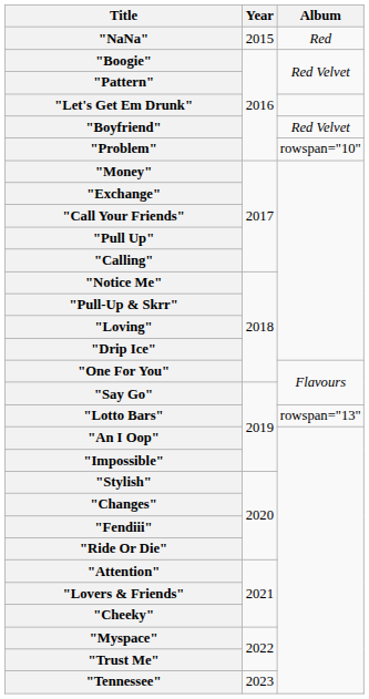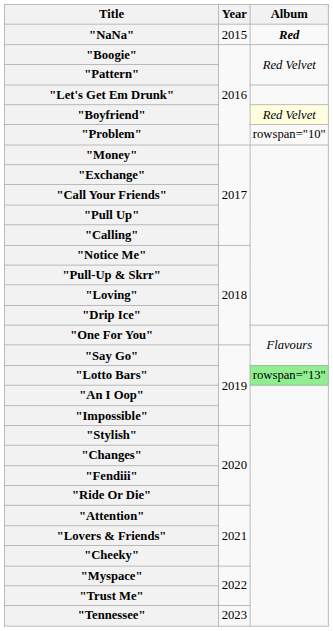"NaNa" | Album: normal -> bold
"Boyfriend" | Album: no background -> lightyellow background
"Lotto Bars" | Album: no background -> lightgreen background
